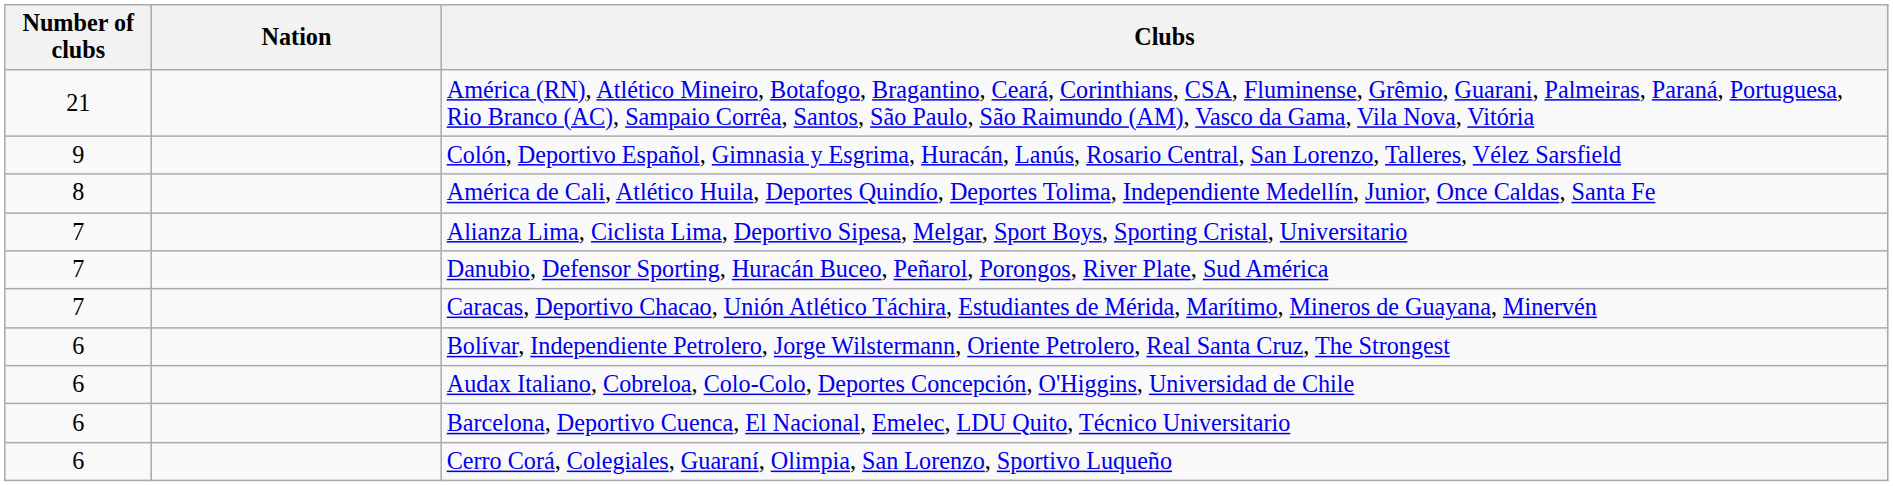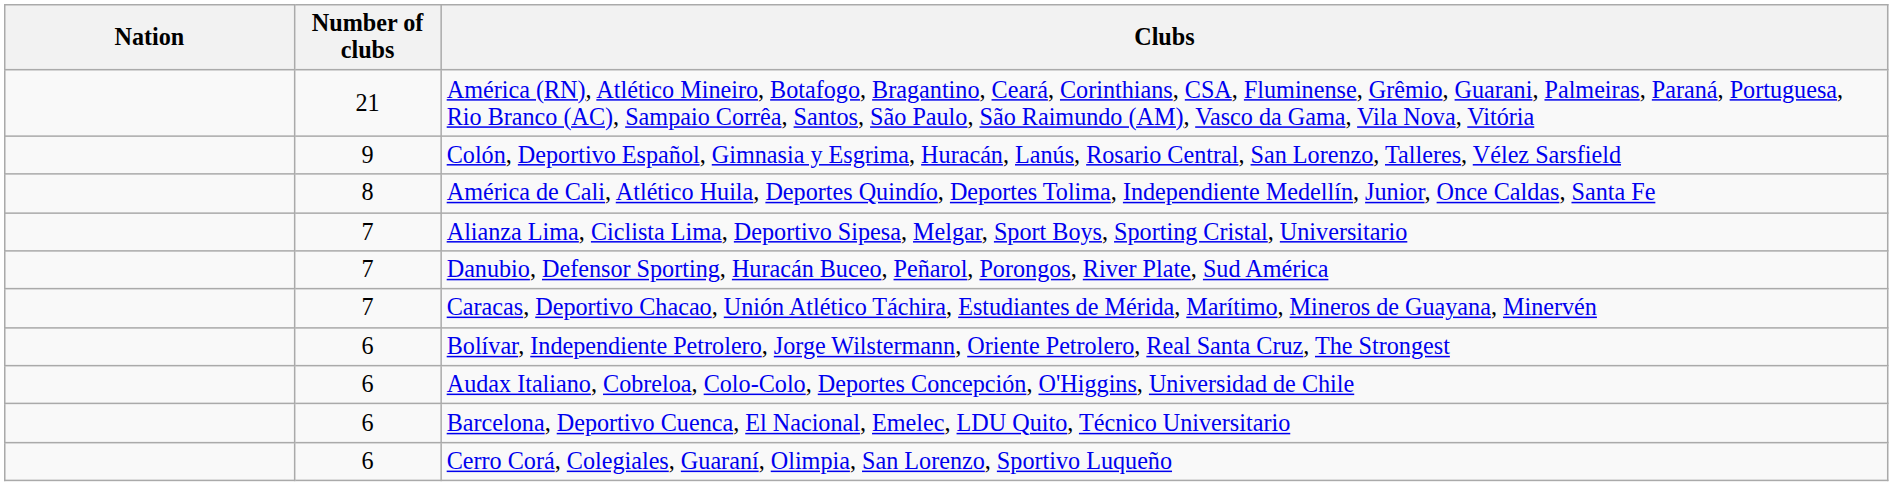columns swapped: Nation <-> Number of clubs
